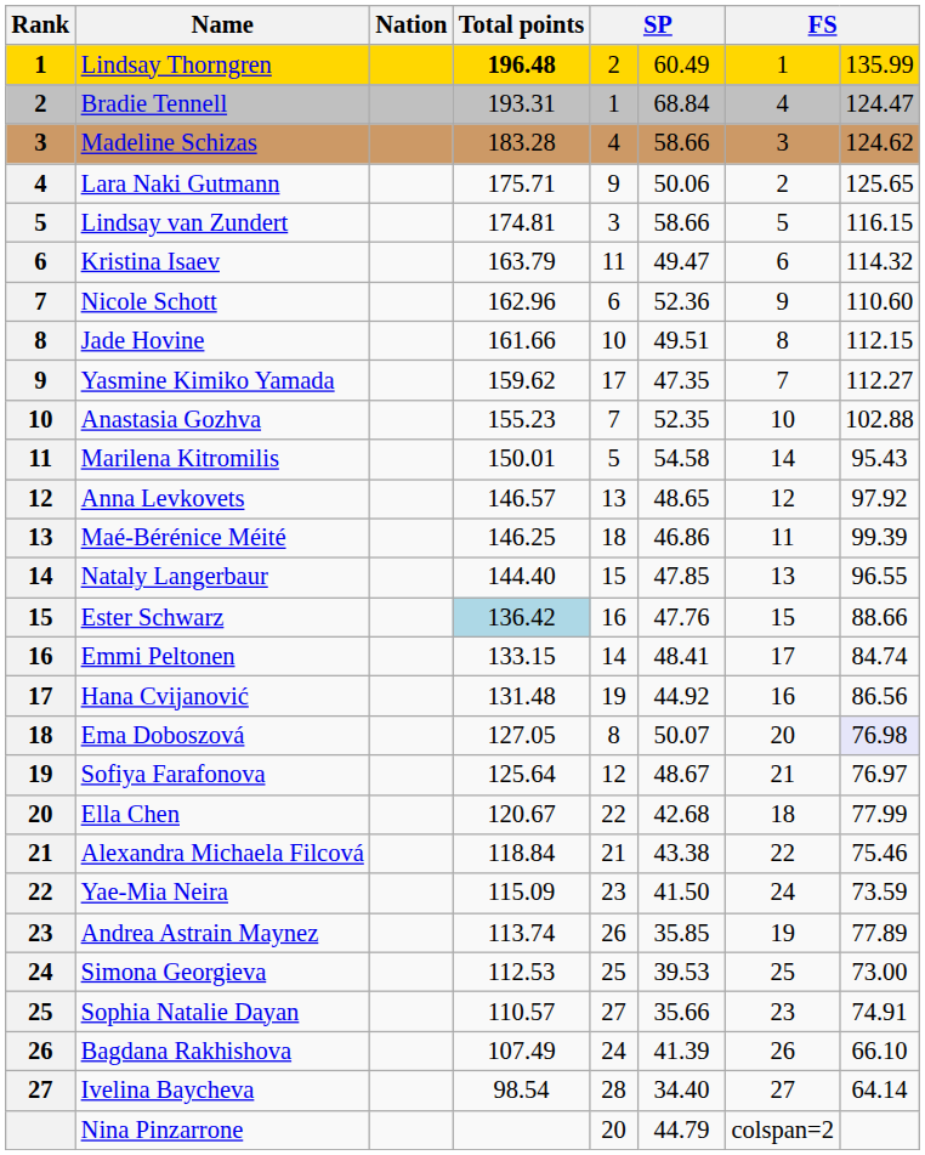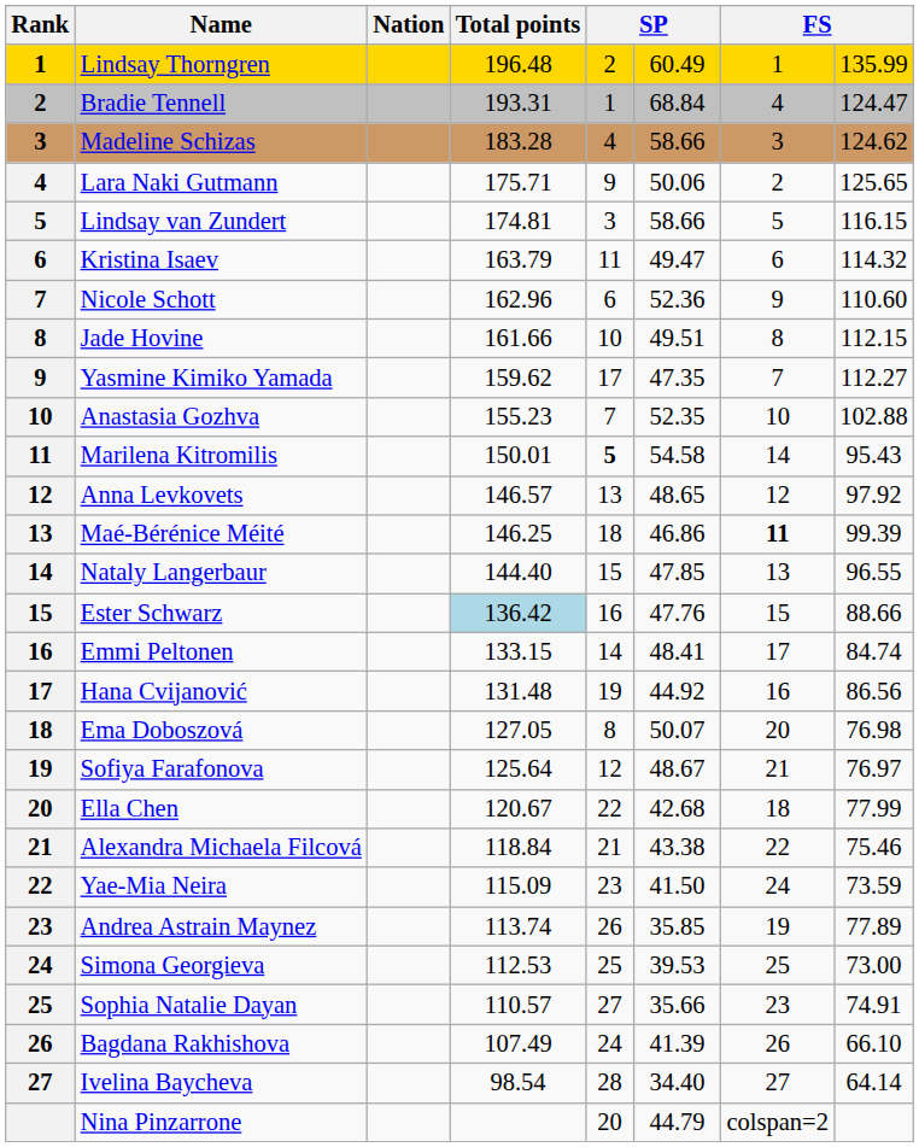Lindsay Thorngren | Total points: bold -> normal
Marilena Kitromilis | column 5: normal -> bold
Maé-Bérénice Méité | column 7: normal -> bold
Ema Doboszová | column 8: lavender background -> no background
